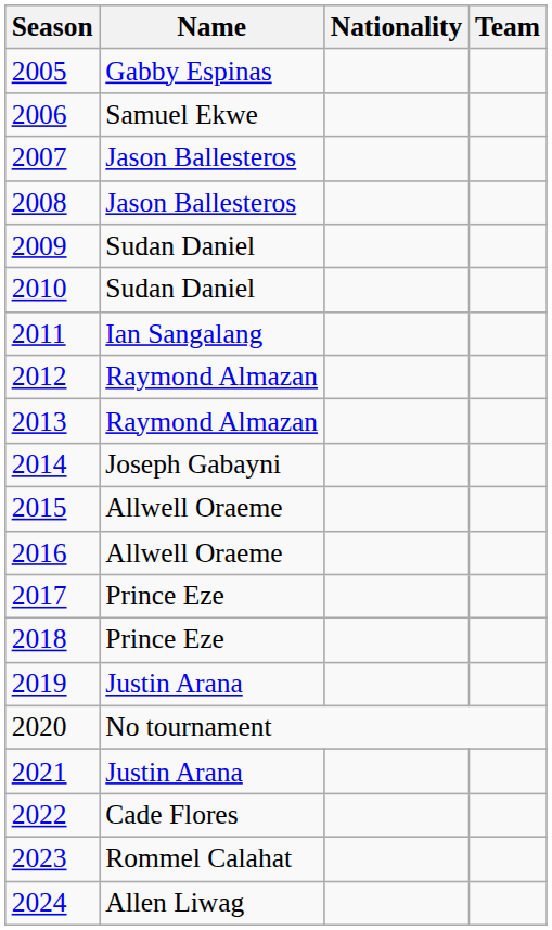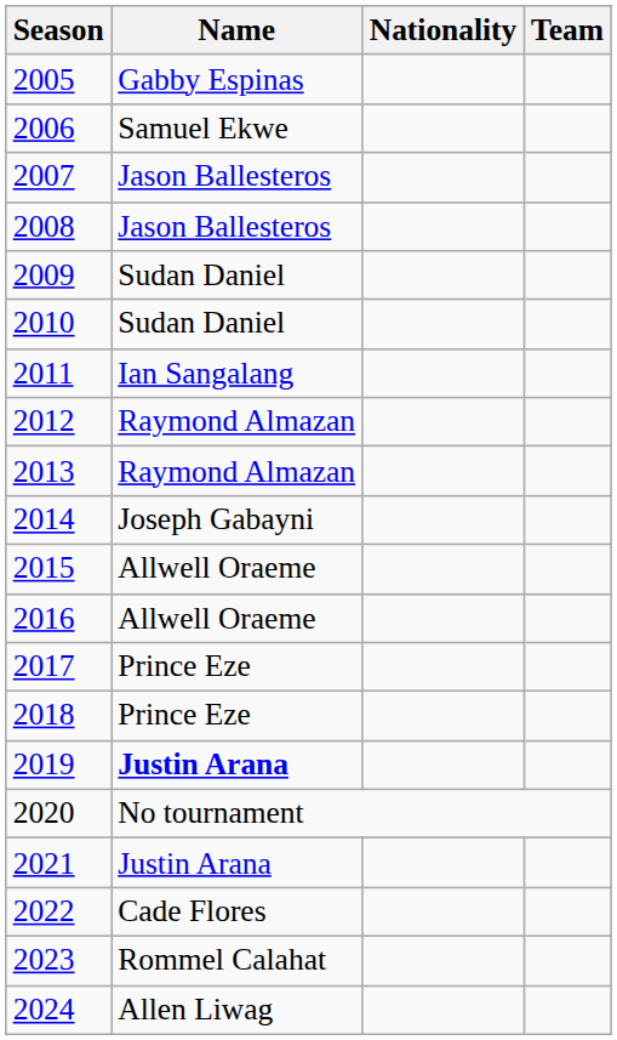2019 | Name: normal -> bold
